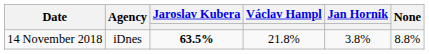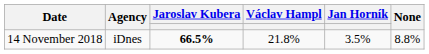14 November 2018 | Jaroslav Kubera: 63.5% -> 66.5%
14 November 2018 | Jan Horník: 3.8% -> 3.5%
